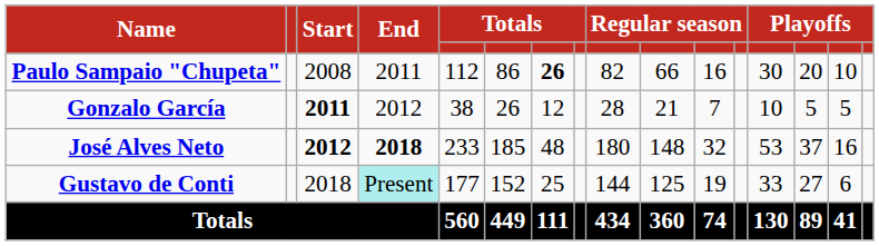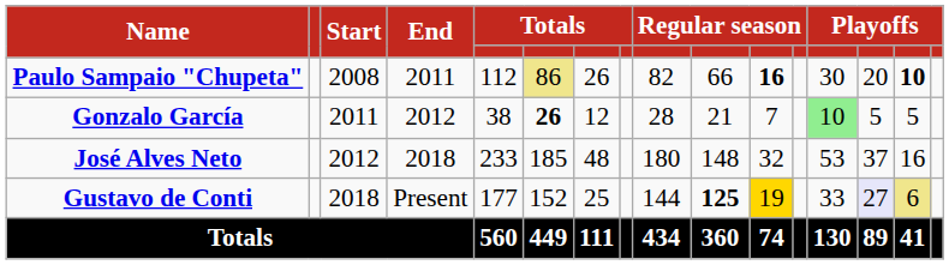Paulo Sampaio "Chupeta" | column 6: no background -> khaki background
Paulo Sampaio "Chupeta" | column 7: bold -> normal
Paulo Sampaio "Chupeta" | column 11: normal -> bold
Paulo Sampaio "Chupeta" | column 15: normal -> bold
Gonzalo García | Start: bold -> normal
Gonzalo García | column 6: normal -> bold
Gonzalo García | column 13: no background -> lightgreen background
José Alves Neto | Start: bold -> normal
José Alves Neto | End: bold -> normal
Gustavo de Conti | End: paleturquoise background -> no background
Gustavo de Conti | column 10: normal -> bold
Gustavo de Conti | column 11: no background -> gold background
Gustavo de Conti | column 14: no background -> lavender background
Gustavo de Conti | column 15: no background -> khaki background
